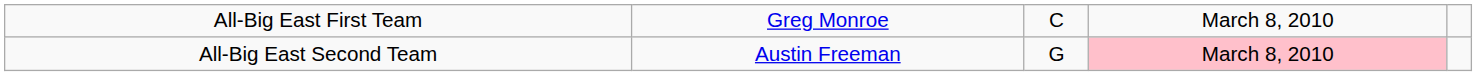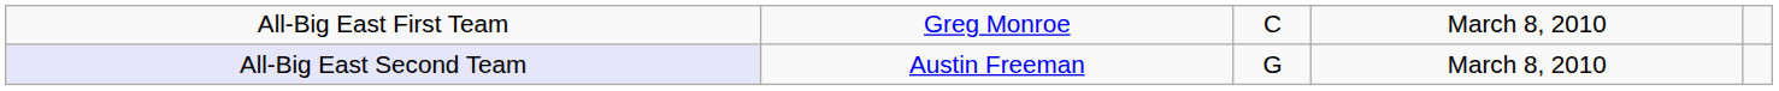row 2 | column 1: no background -> lavender background
row 2 | column 4: pink background -> no background
